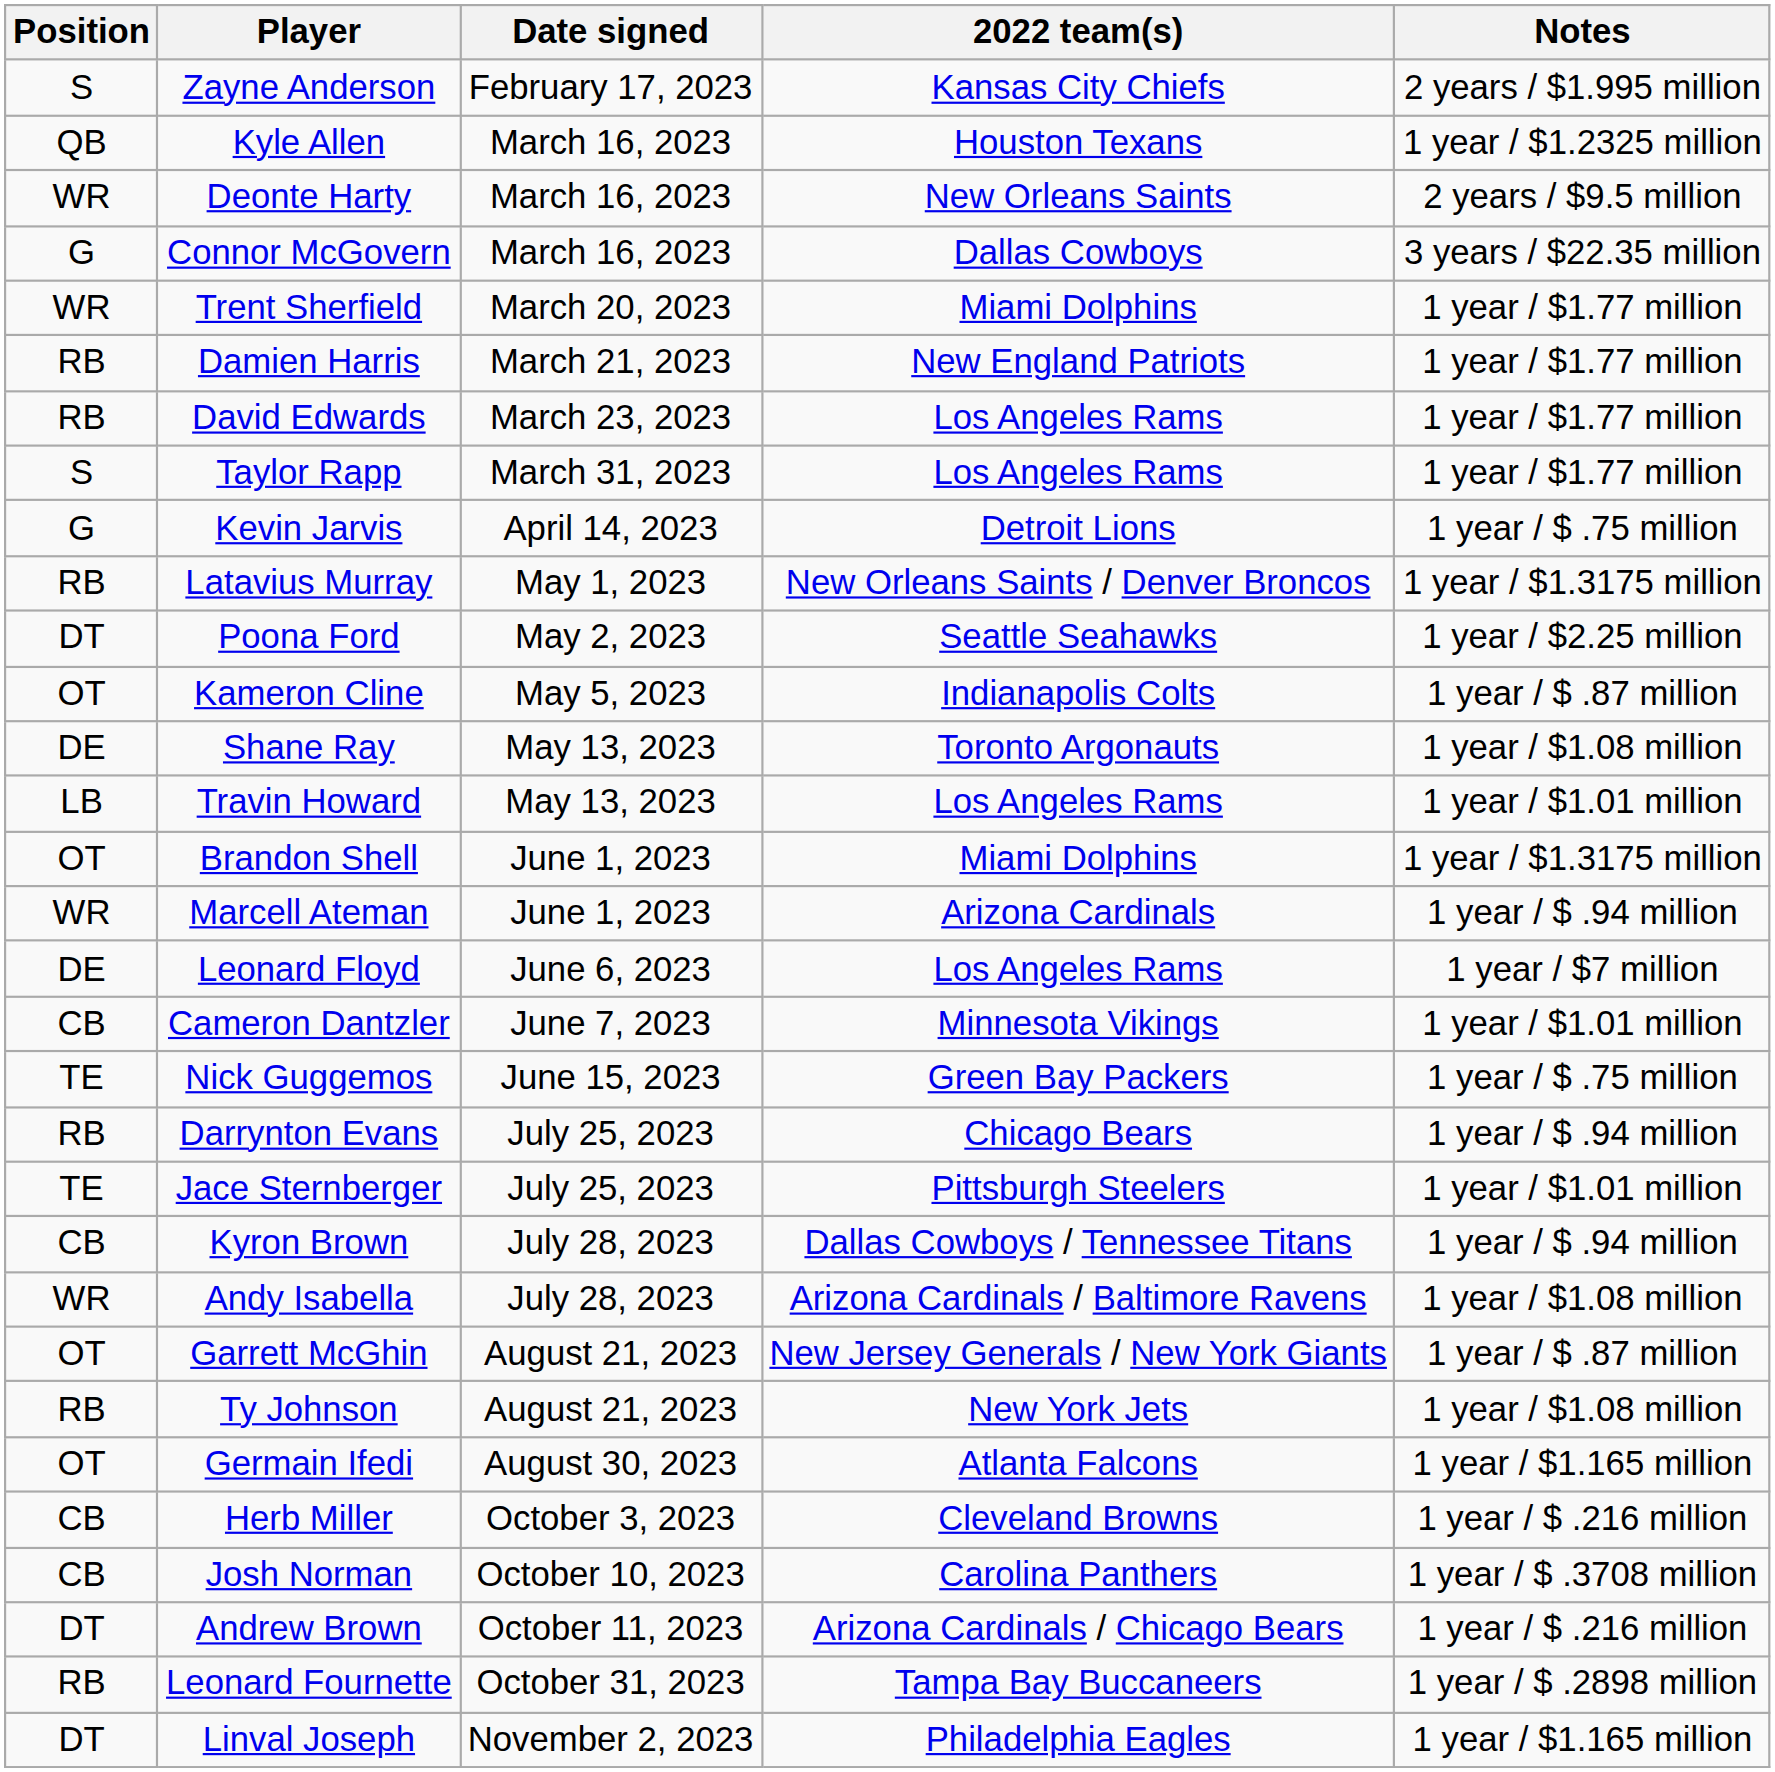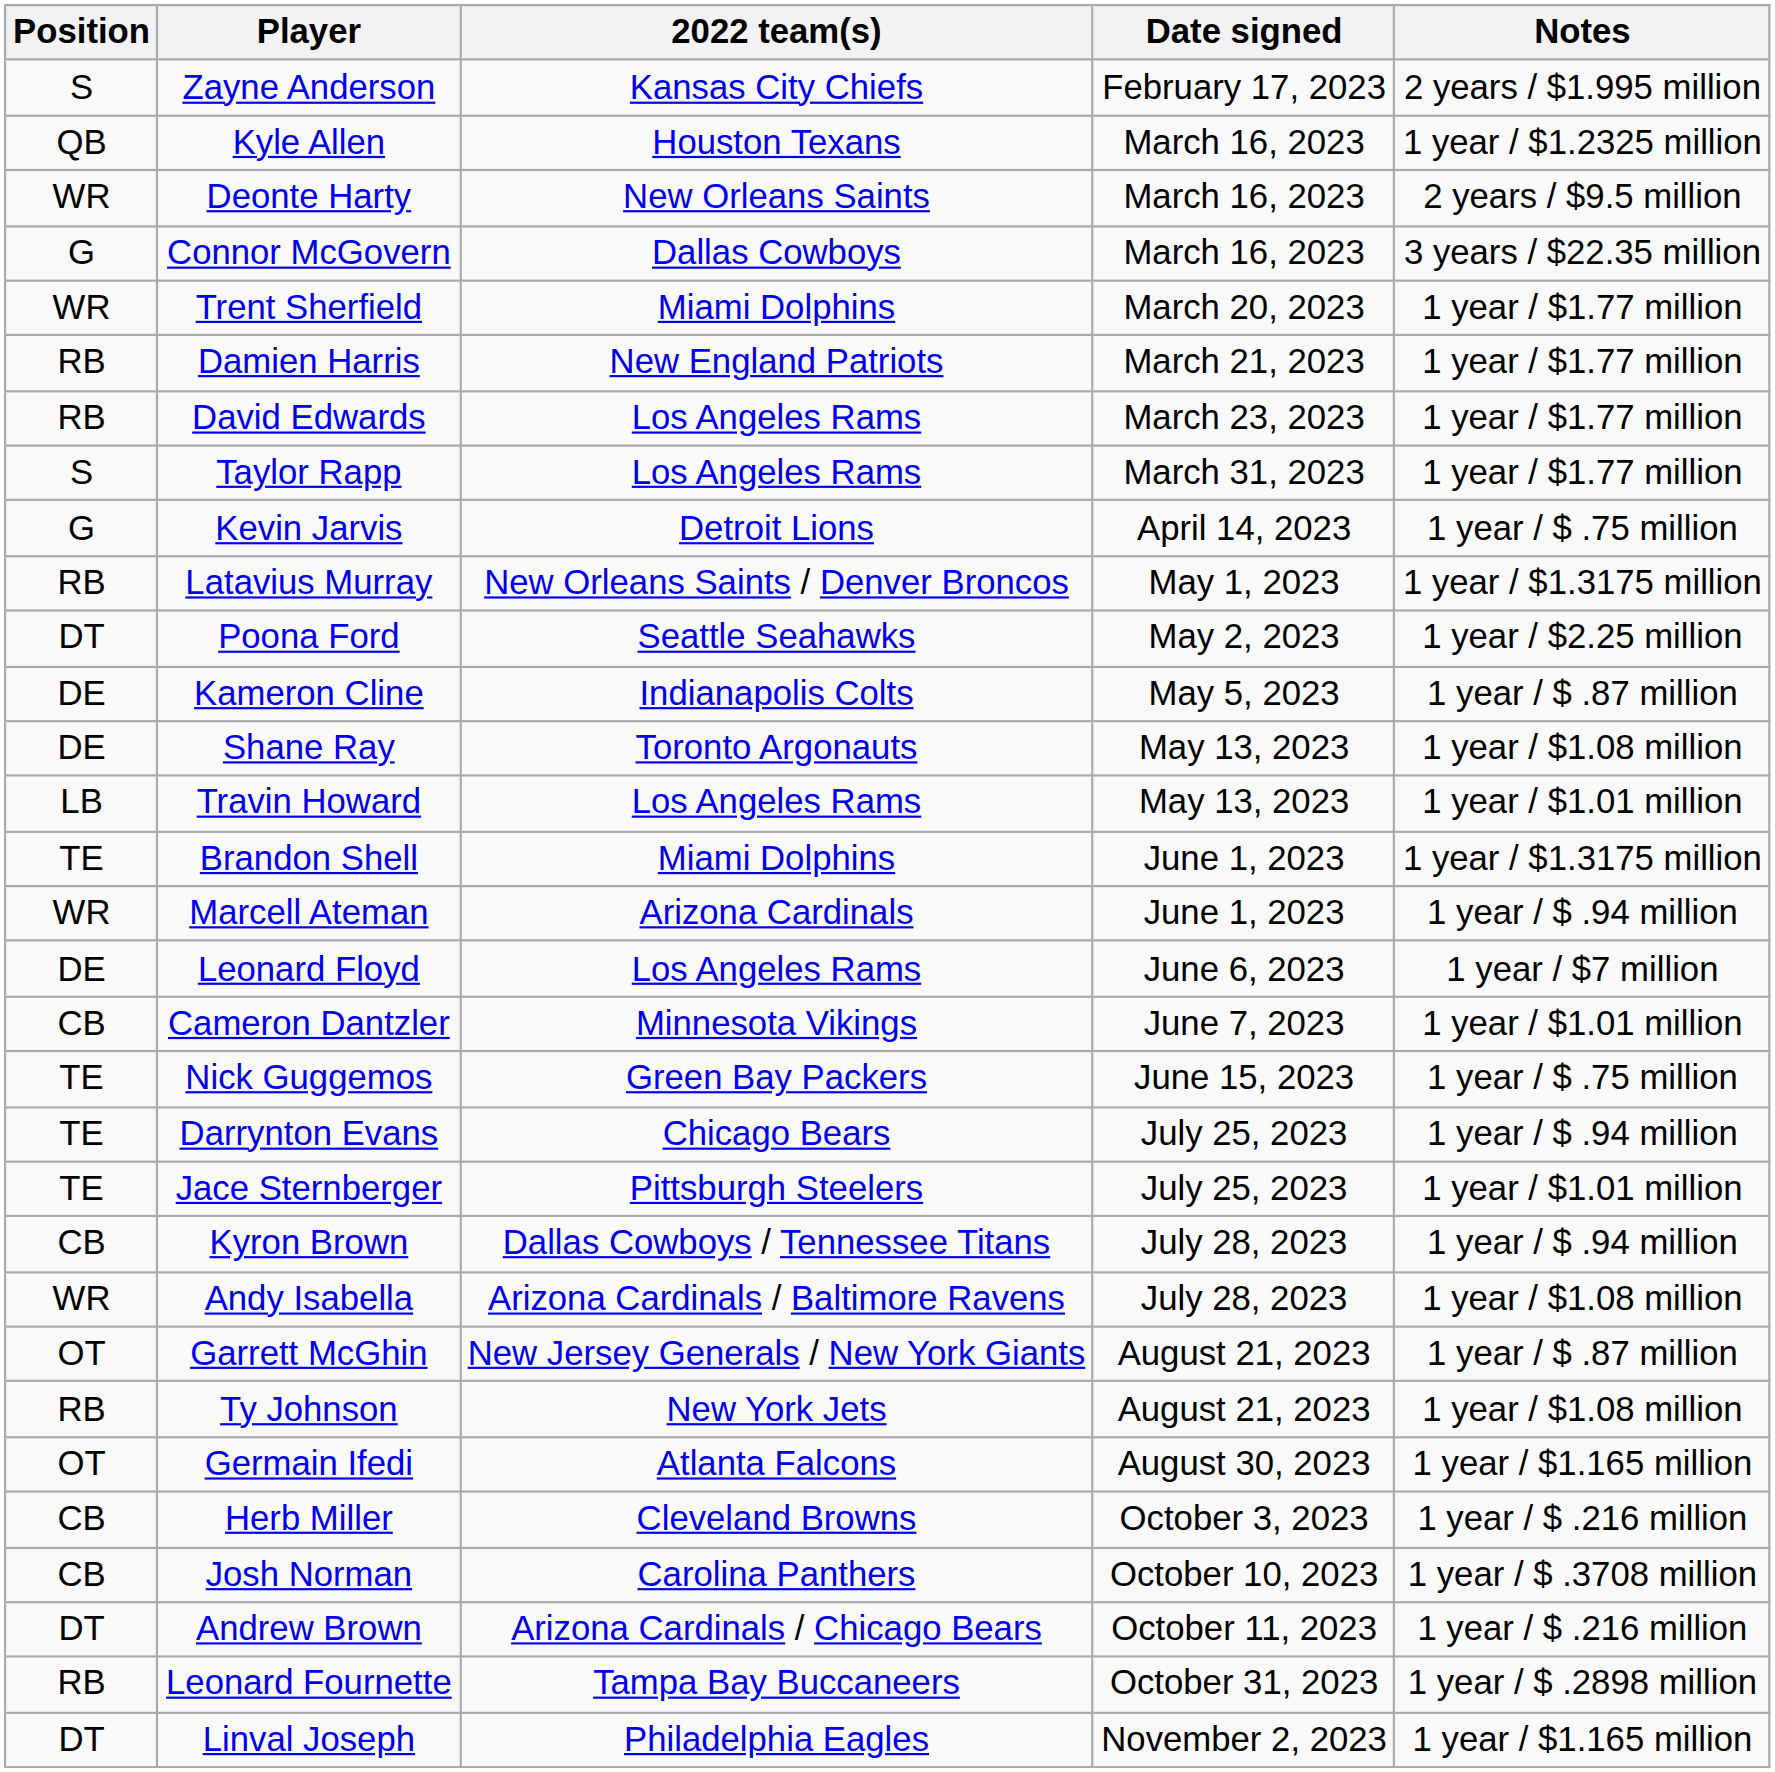columns swapped: 2022 team(s) <-> Date signed
Kameron Cline | Position: OT -> DE
Brandon Shell | Position: OT -> TE
Darrynton Evans | Position: RB -> TE
